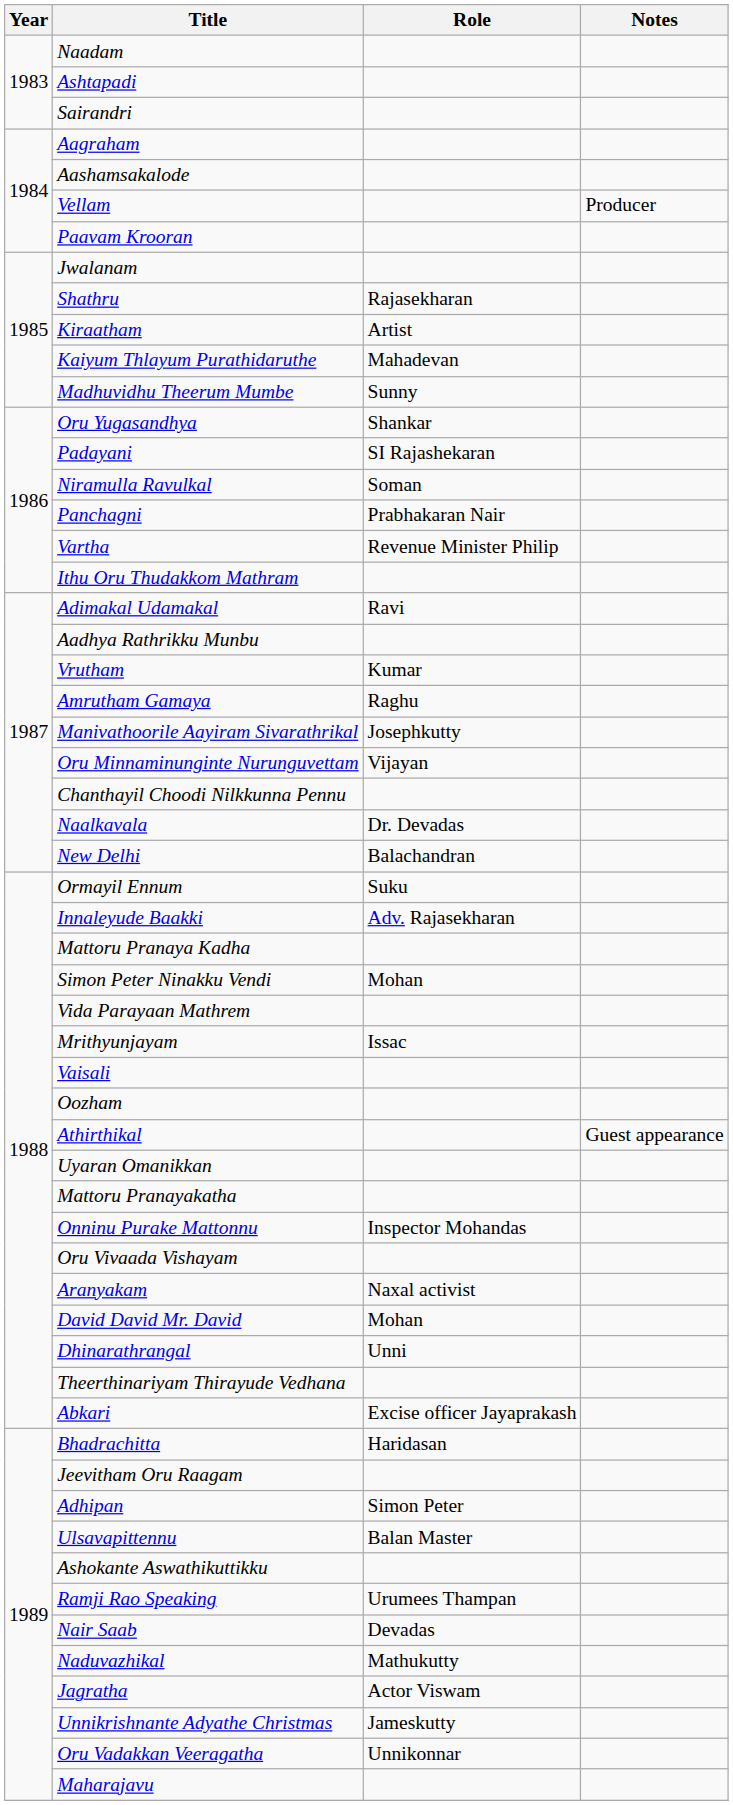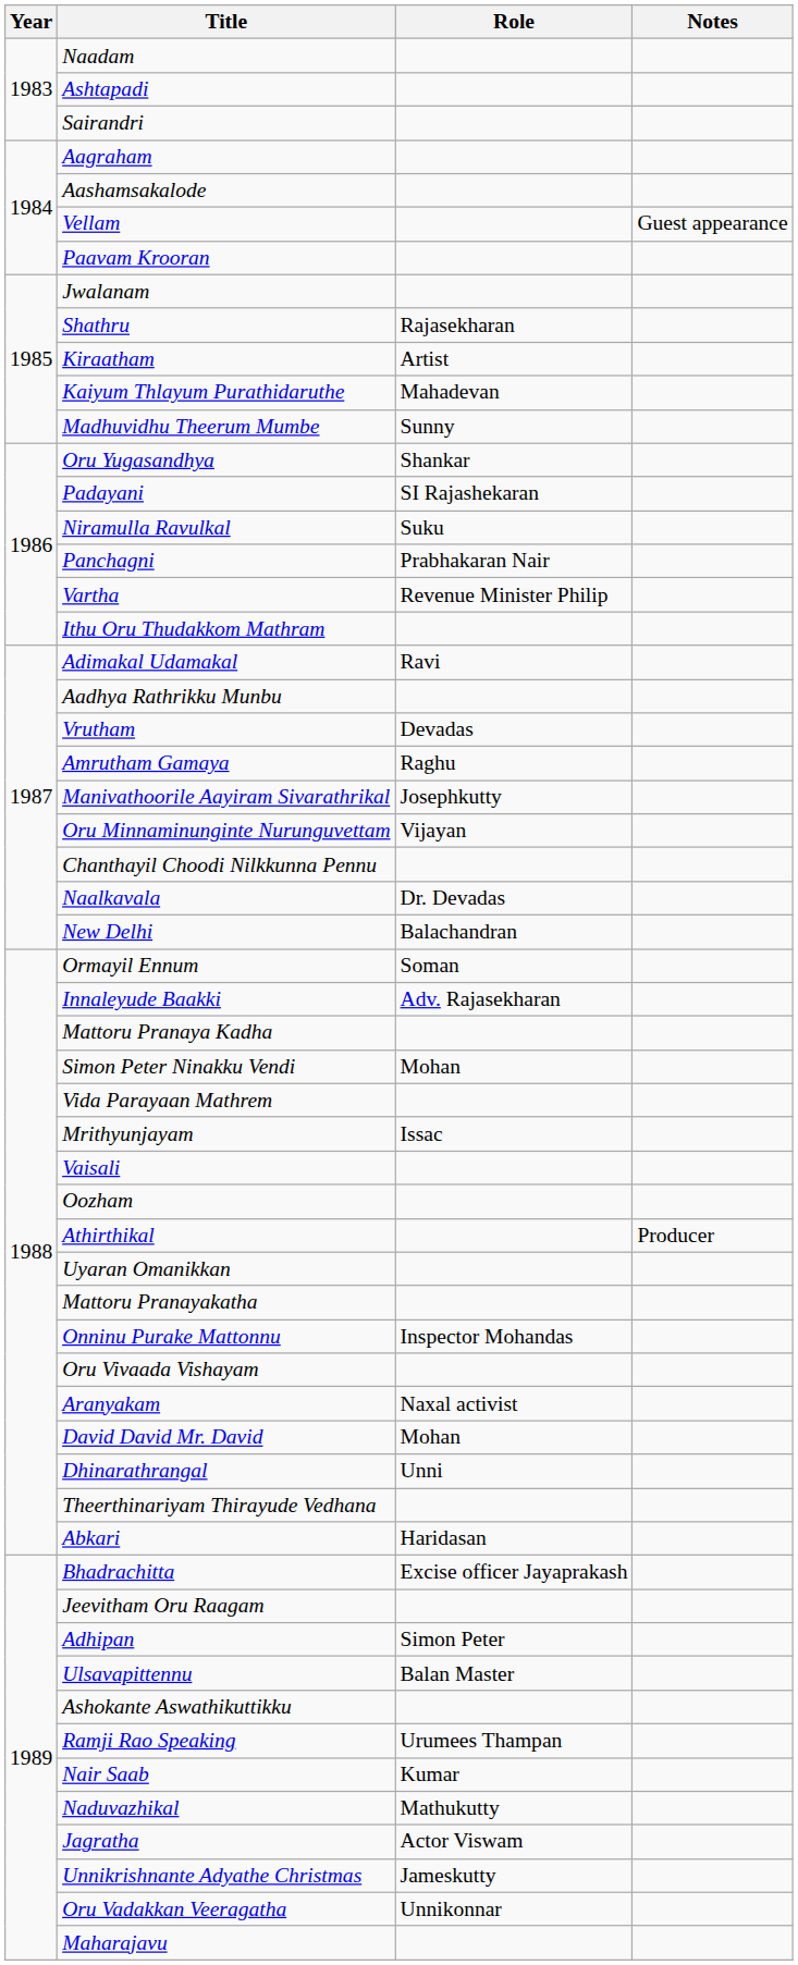Vellam | Notes: Producer -> Guest appearance
Niramulla Ravulkal | Role: Soman -> Suku
Vrutham | Role: Kumar -> Devadas
Ormayil Ennum | Role: Suku -> Soman
Athirthikal | Notes: Guest appearance -> Producer
Abkari | Role: Excise officer Jayaprakash -> Haridasan
Bhadrachitta | Role: Haridasan -> Excise officer Jayaprakash
Nair Saab | Role: Devadas -> Kumar
